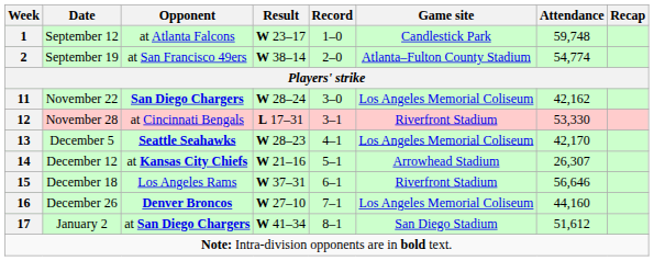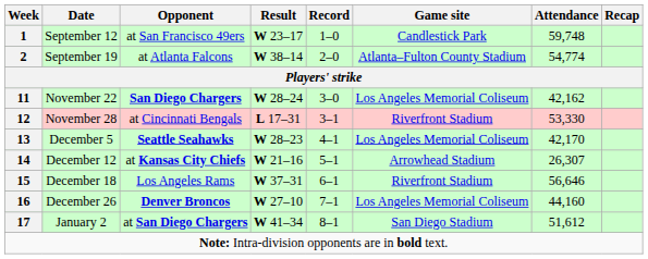1 | Opponent: at Atlanta Falcons -> at San Francisco 49ers
2 | Opponent: at San Francisco 49ers -> at Atlanta Falcons
